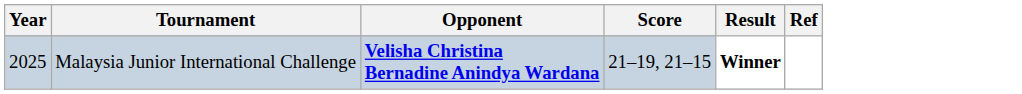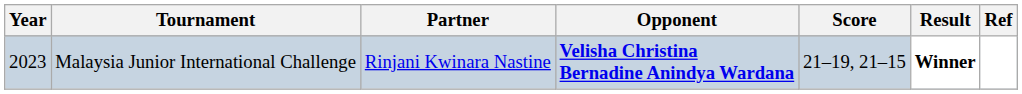+ column: Partner | Rinjani Kwinara Nastine
Malaysia Junior International Challenge | Year: 2025 -> 2023
